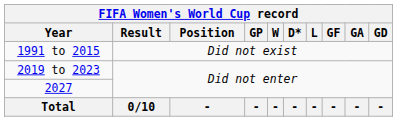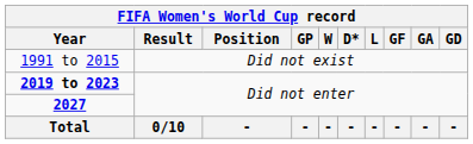2019 to 2023 | Year: normal -> bold
2027 | Year: normal -> bold
